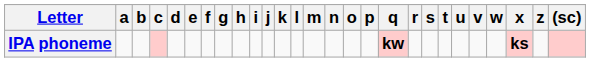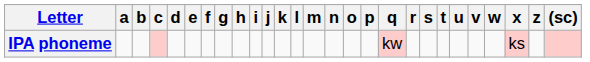IPA phoneme | q: bold -> normal
IPA phoneme | x: bold -> normal
